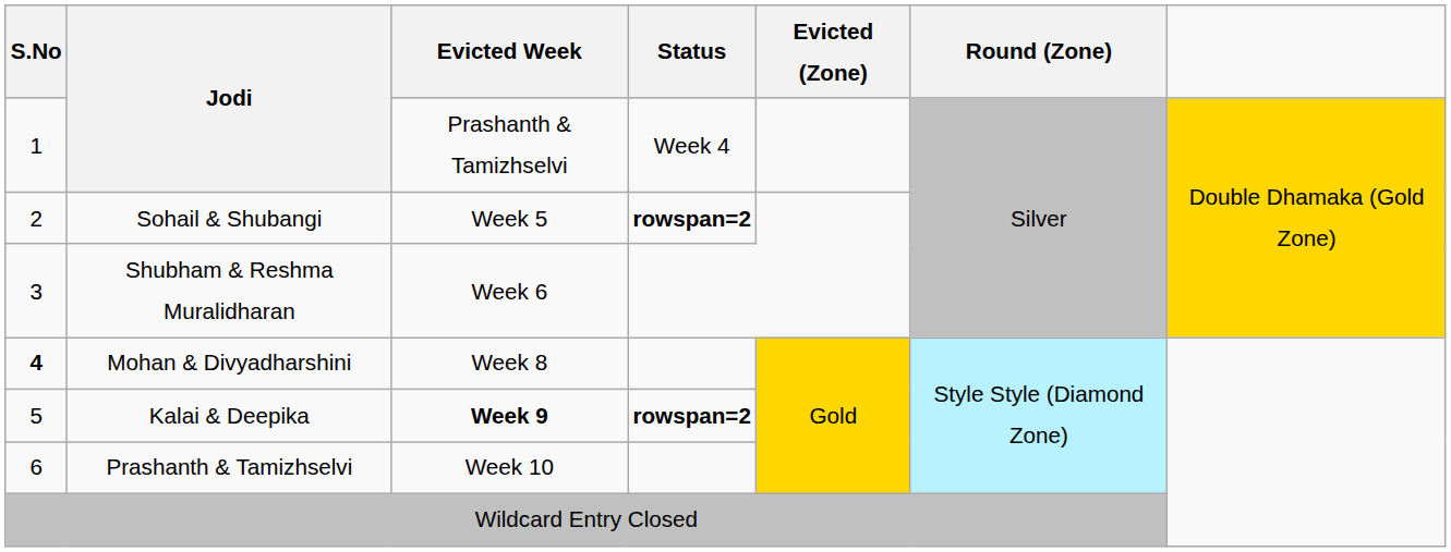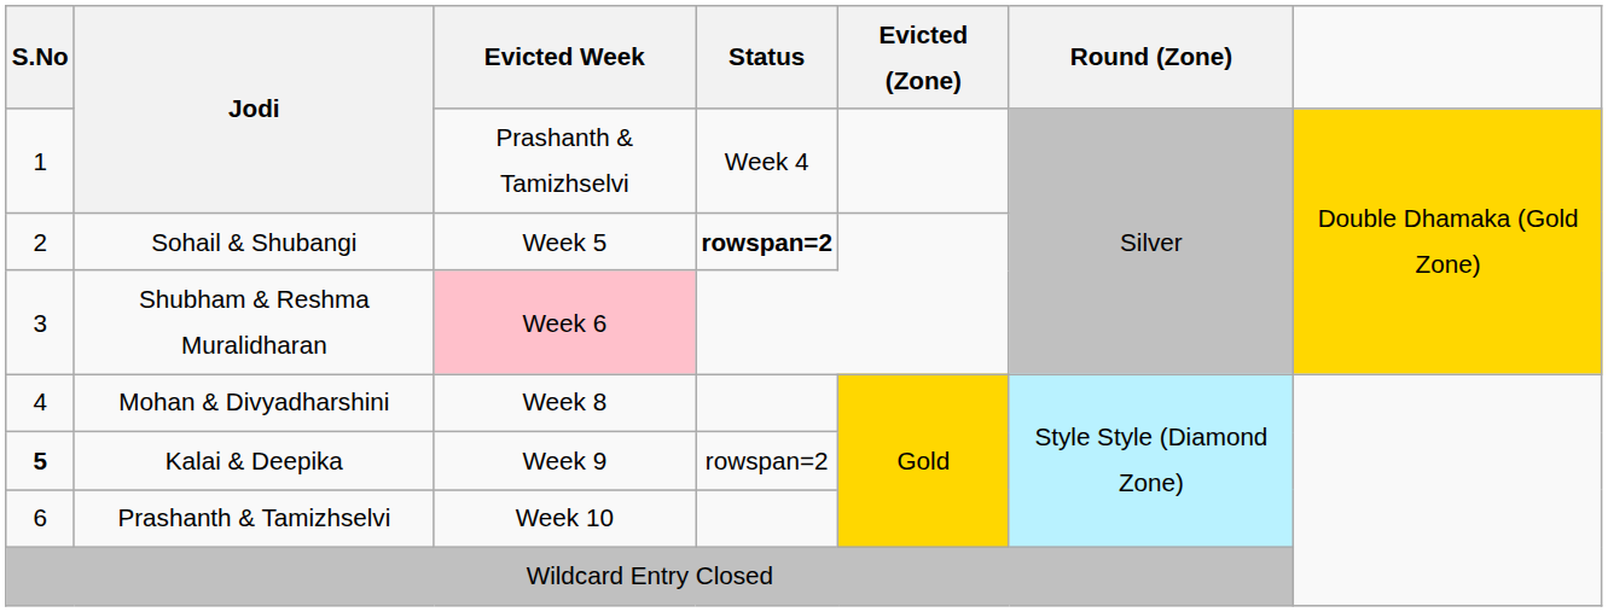Shubham & Reshma Muralidharan | Evicted Week: no background -> pink background
Mohan & Divyadharshini | S.No: bold -> normal
Kalai & Deepika | S.No: normal -> bold
Kalai & Deepika | Evicted Week: bold -> normal
Kalai & Deepika | Status: bold -> normal
